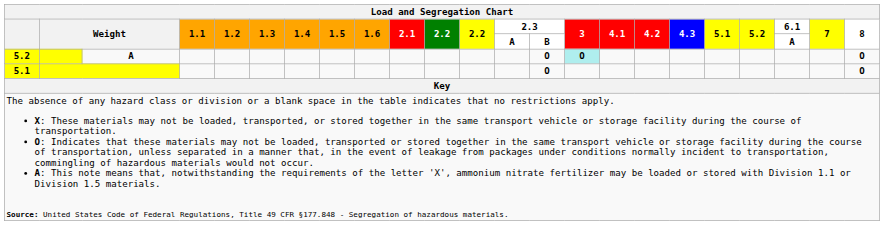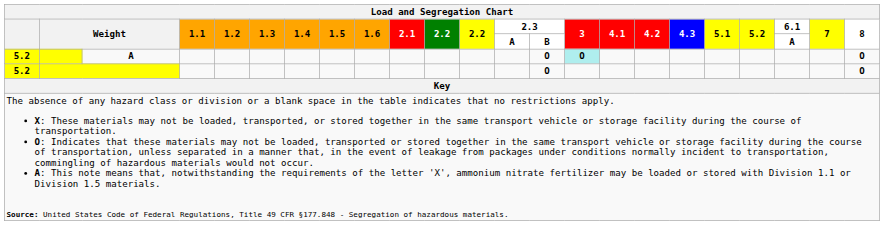row 5 | column 1: 5.1 -> 5.2
